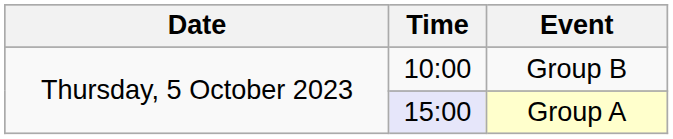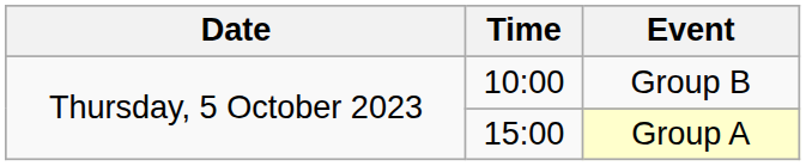Group A | Time: lavender background -> no background
